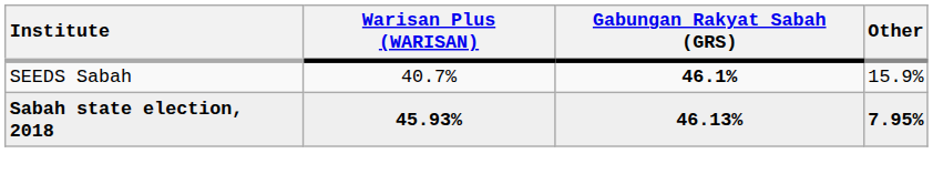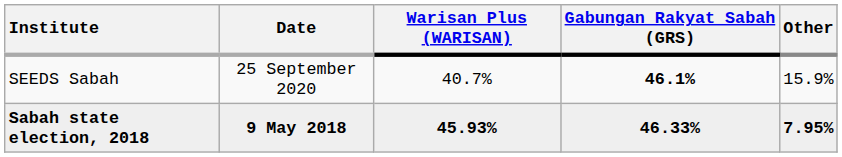+ column: Date | 25 September 2020 | 9 May 2018
Sabah state election, 2018 | Gabungan Rakyat Sabah (GRS): 46.13% -> 46.33%
